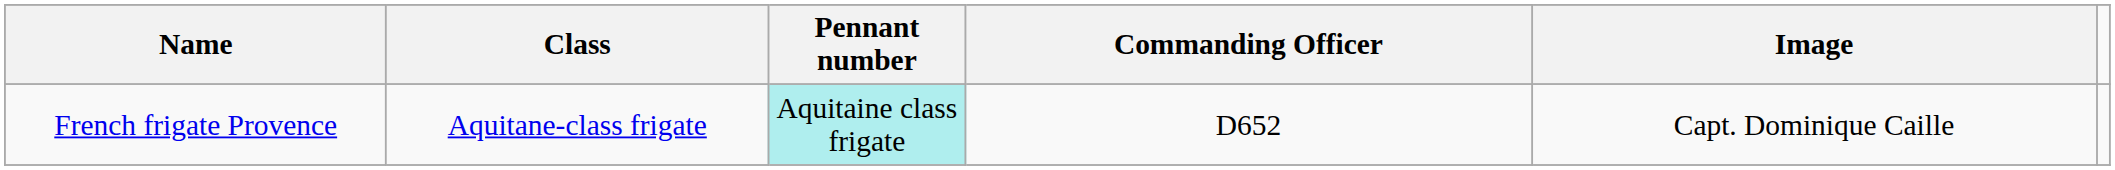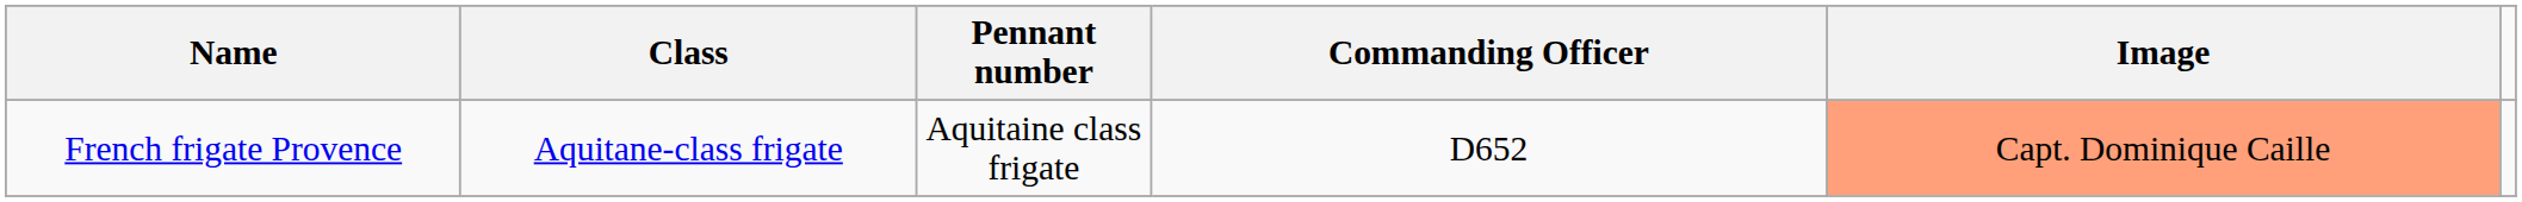French frigate Provence | Pennant number: paleturquoise background -> no background
French frigate Provence | Image: no background -> lightsalmon background
